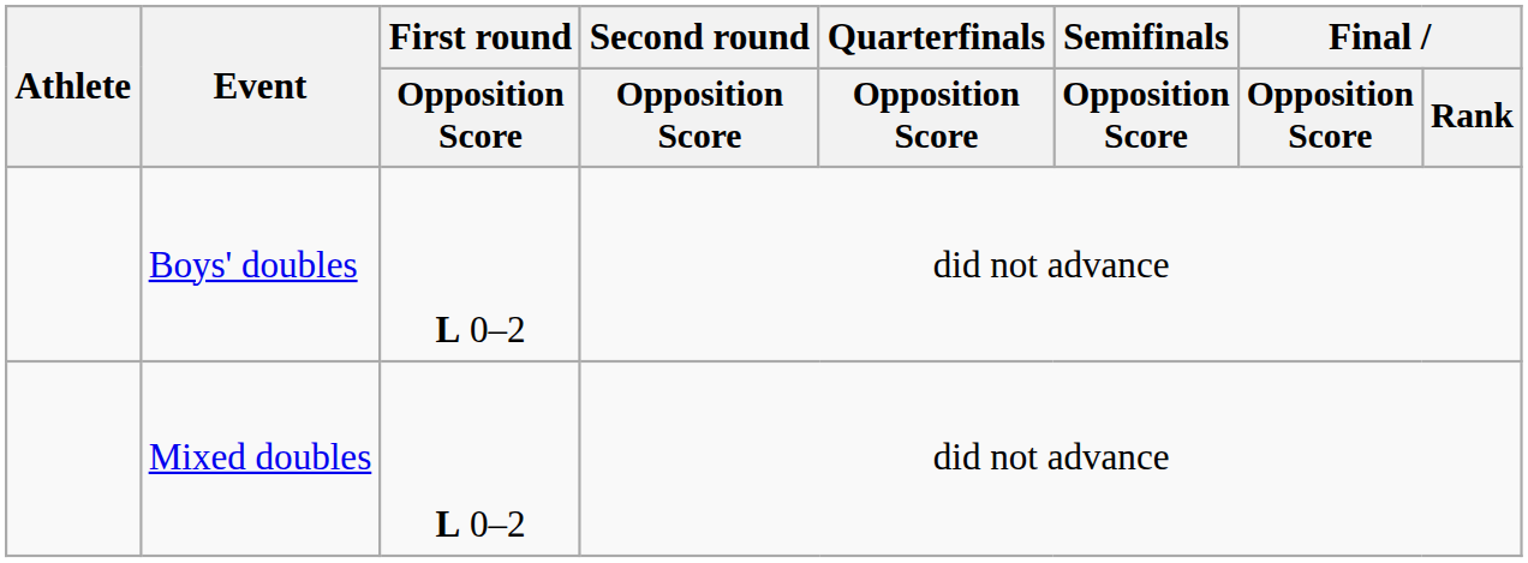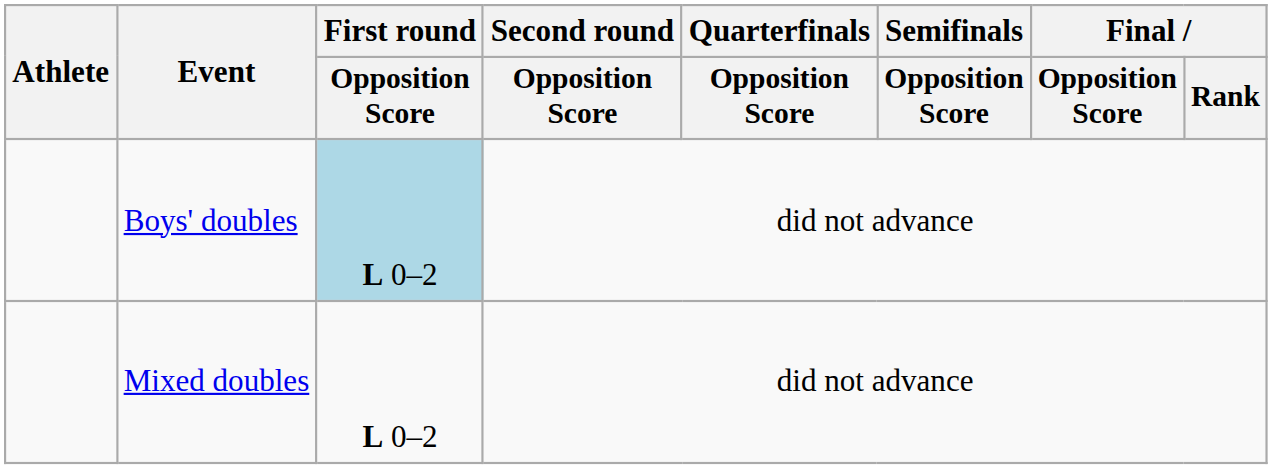Boys' doubles | First round / Opposition Score: no background -> lightblue background
